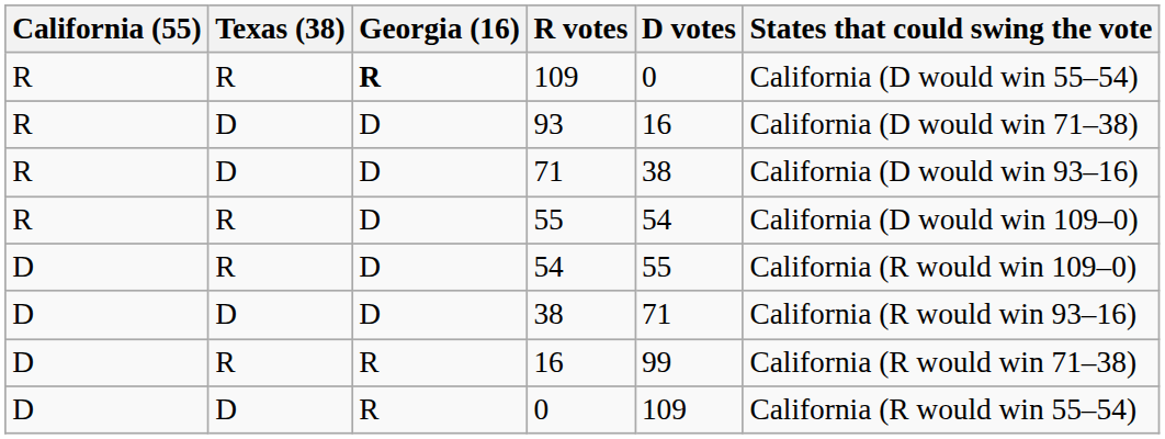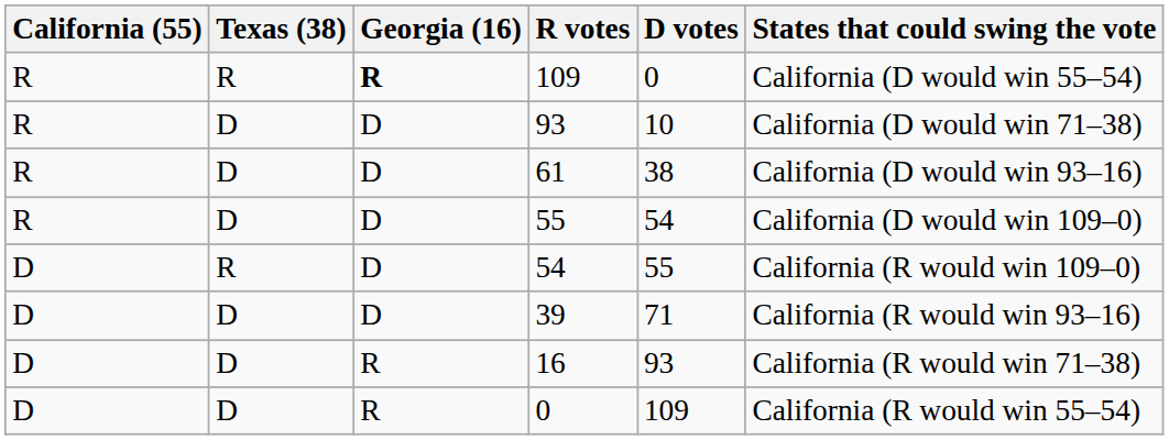row 3 | D votes: 16 -> 10
row 4 | R votes: 71 -> 61
row 5 | Texas (38): R -> D
row 7 | R votes: 38 -> 39
row 8 | Texas (38): R -> D
row 8 | D votes: 99 -> 93
